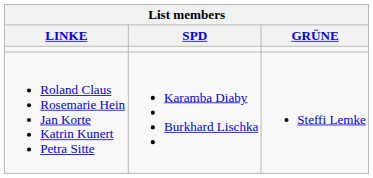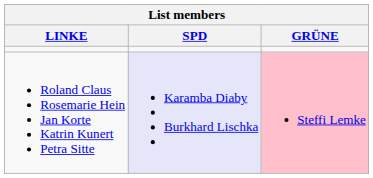row 4 | SPD: no background -> lavender background
row 4 | GRÜNE: no background -> pink background
